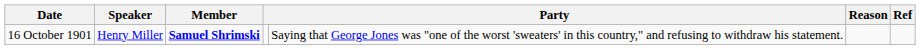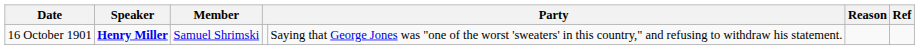16 October 1901 | Speaker: normal -> bold
16 October 1901 | Member: bold -> normal
